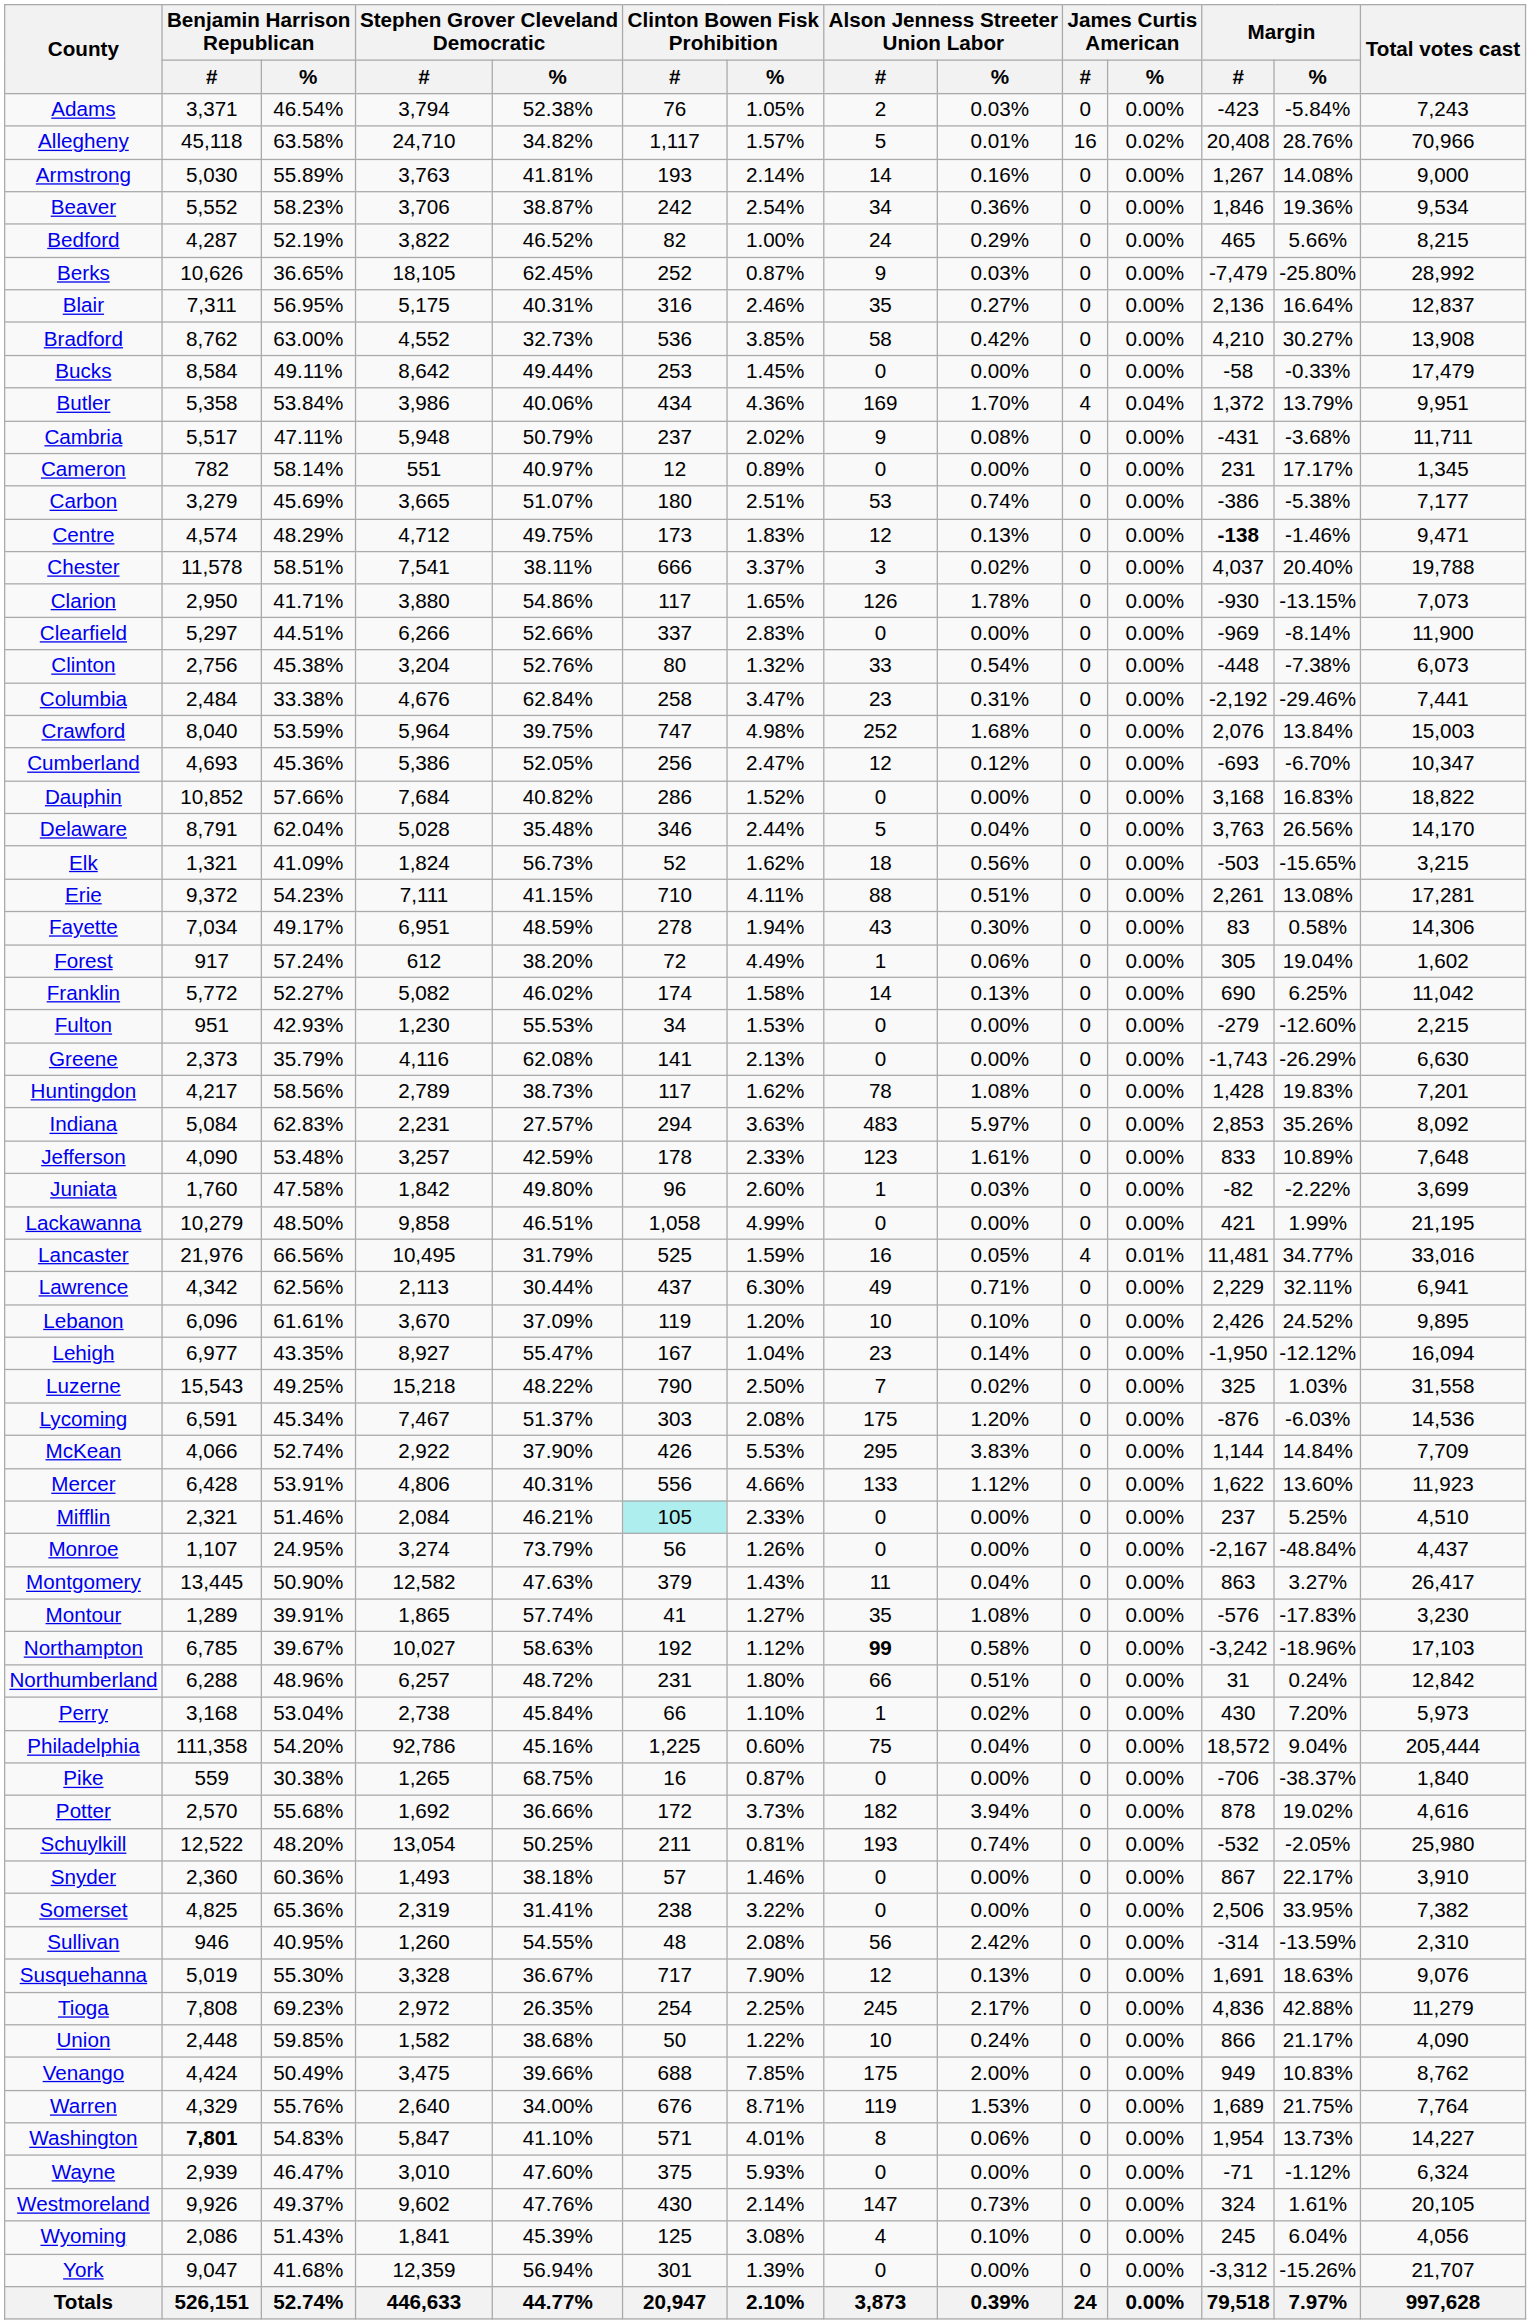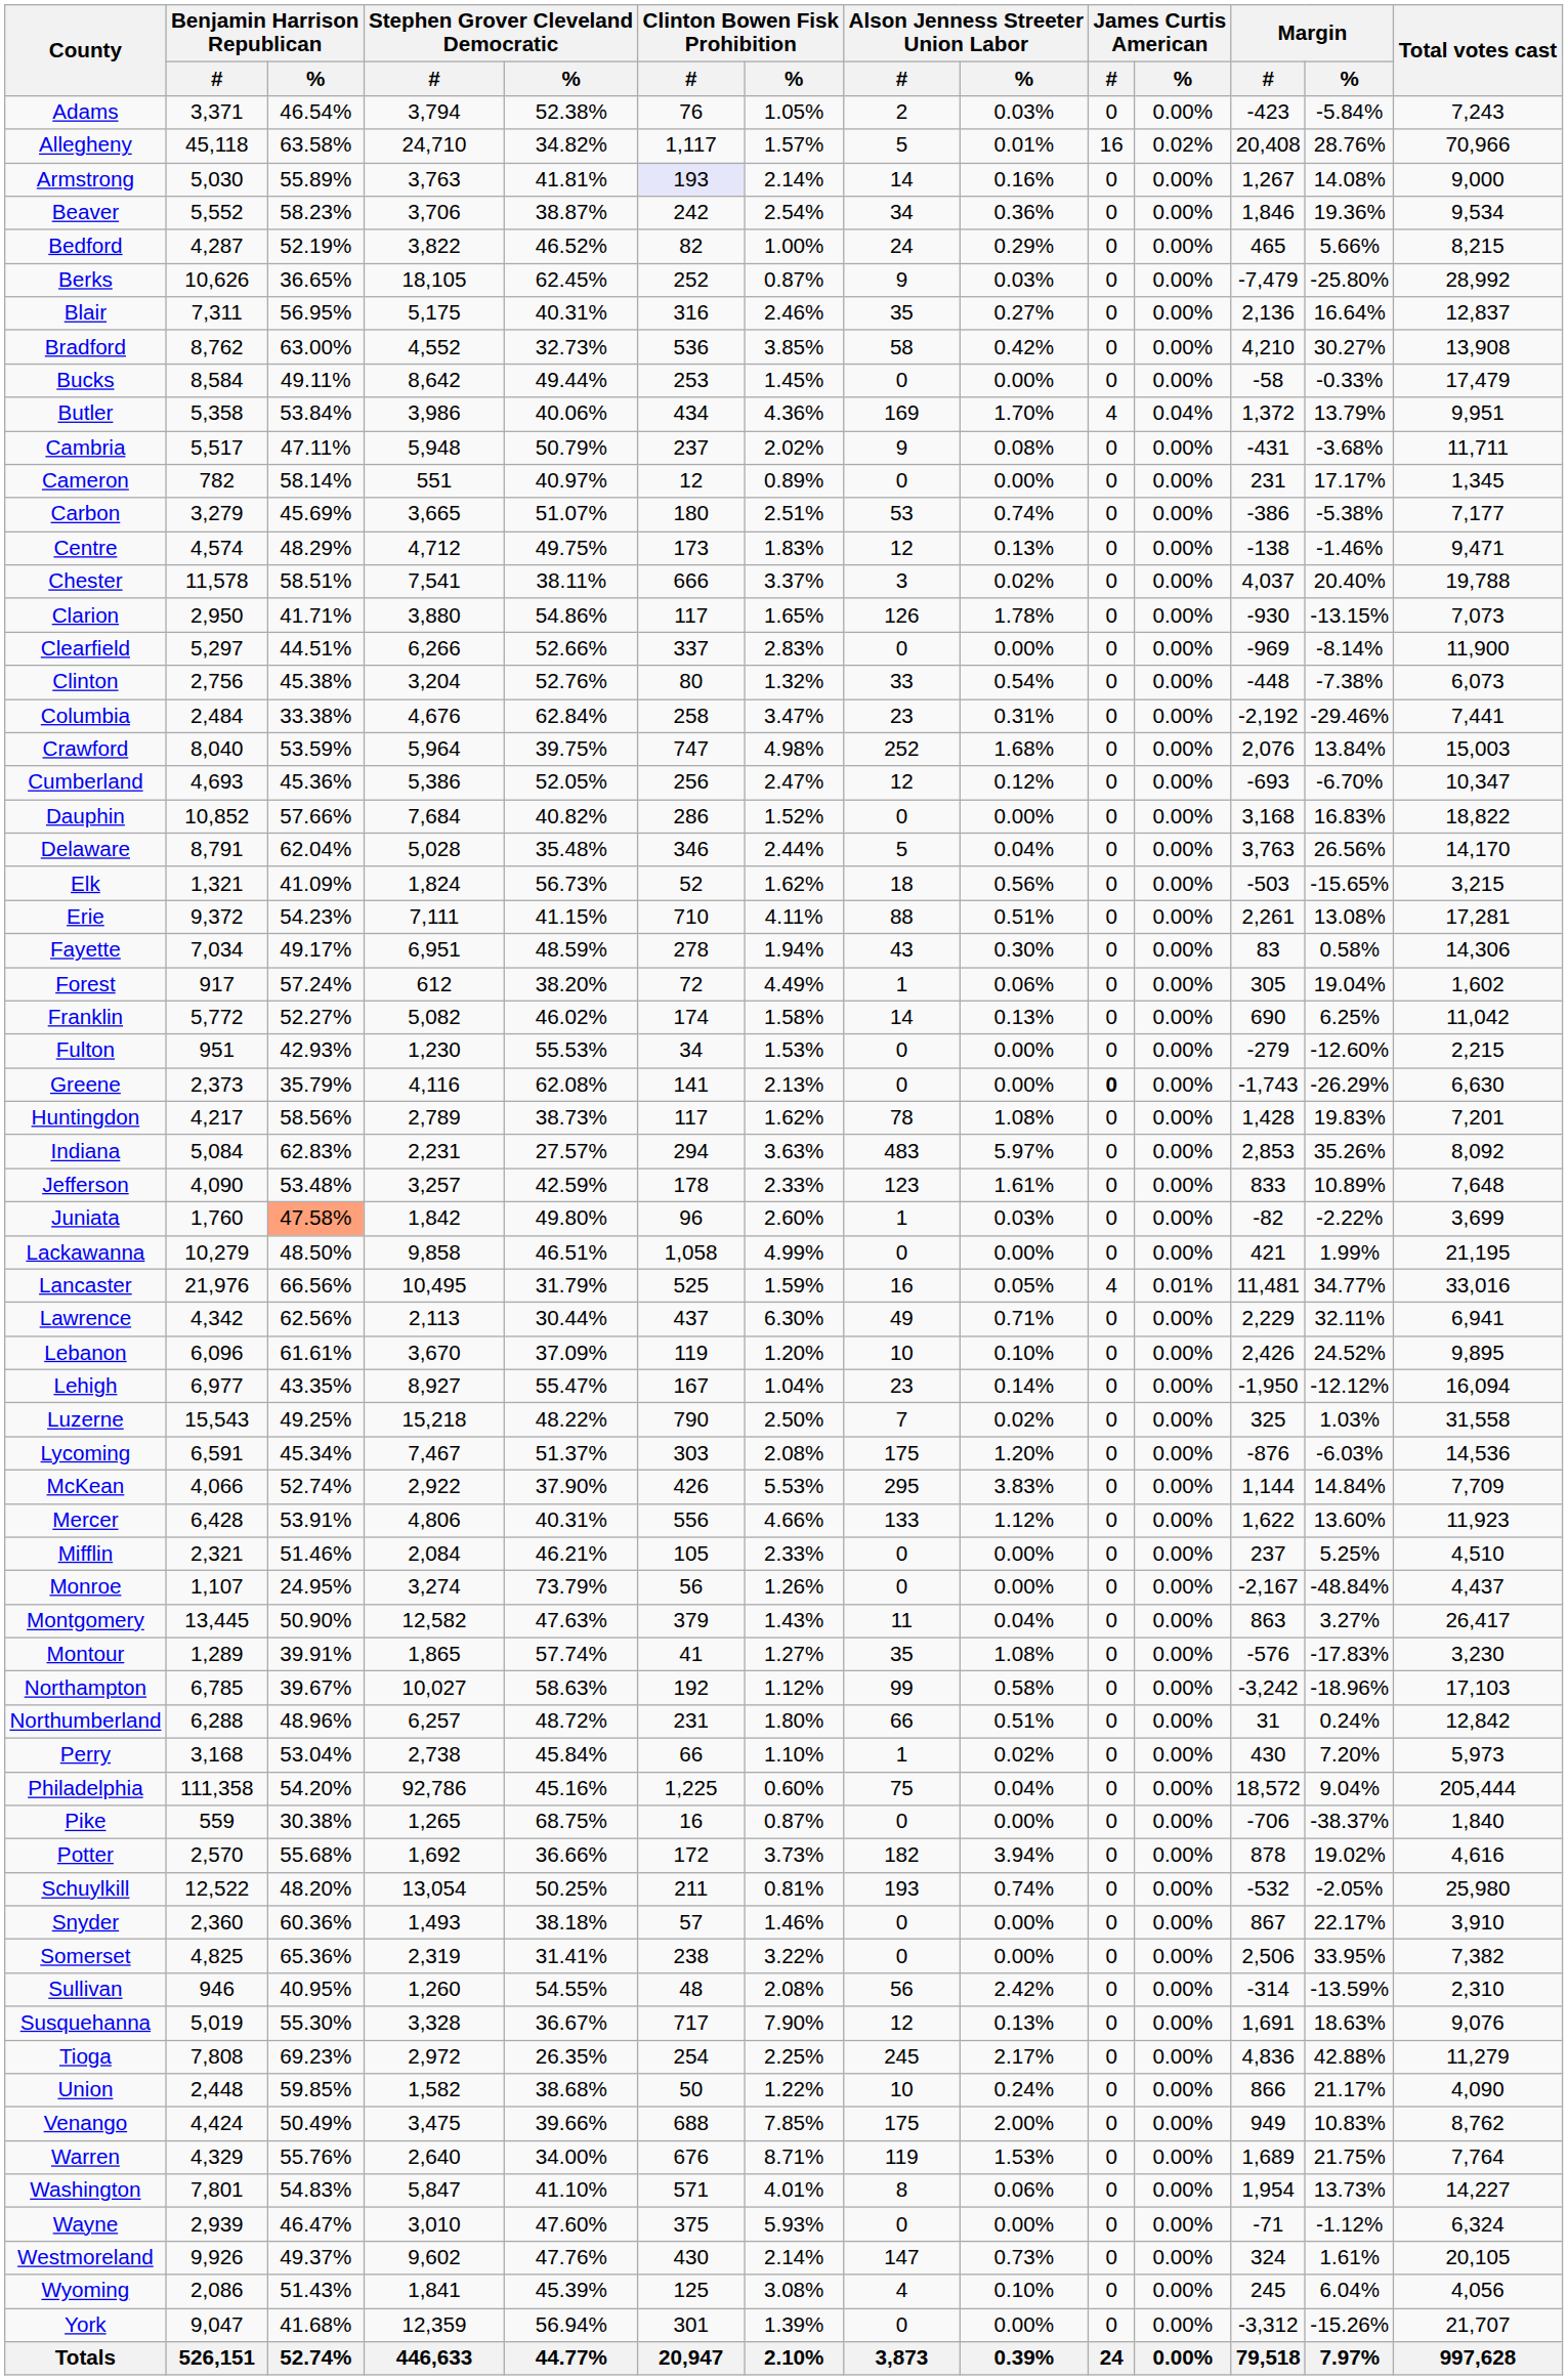Armstrong | Clinton Bowen Fisk Prohibition / #: no background -> lavender background
Centre | Margin / #: bold -> normal
Greene | James Curtis American / #: normal -> bold
Juniata | Benjamin Harrison Republican / %: no background -> lightsalmon background
Mifflin | Clinton Bowen Fisk Prohibition / #: paleturquoise background -> no background
Northampton | Alson Jenness Streeter Union Labor / #: bold -> normal
Washington | Benjamin Harrison Republican / #: bold -> normal
